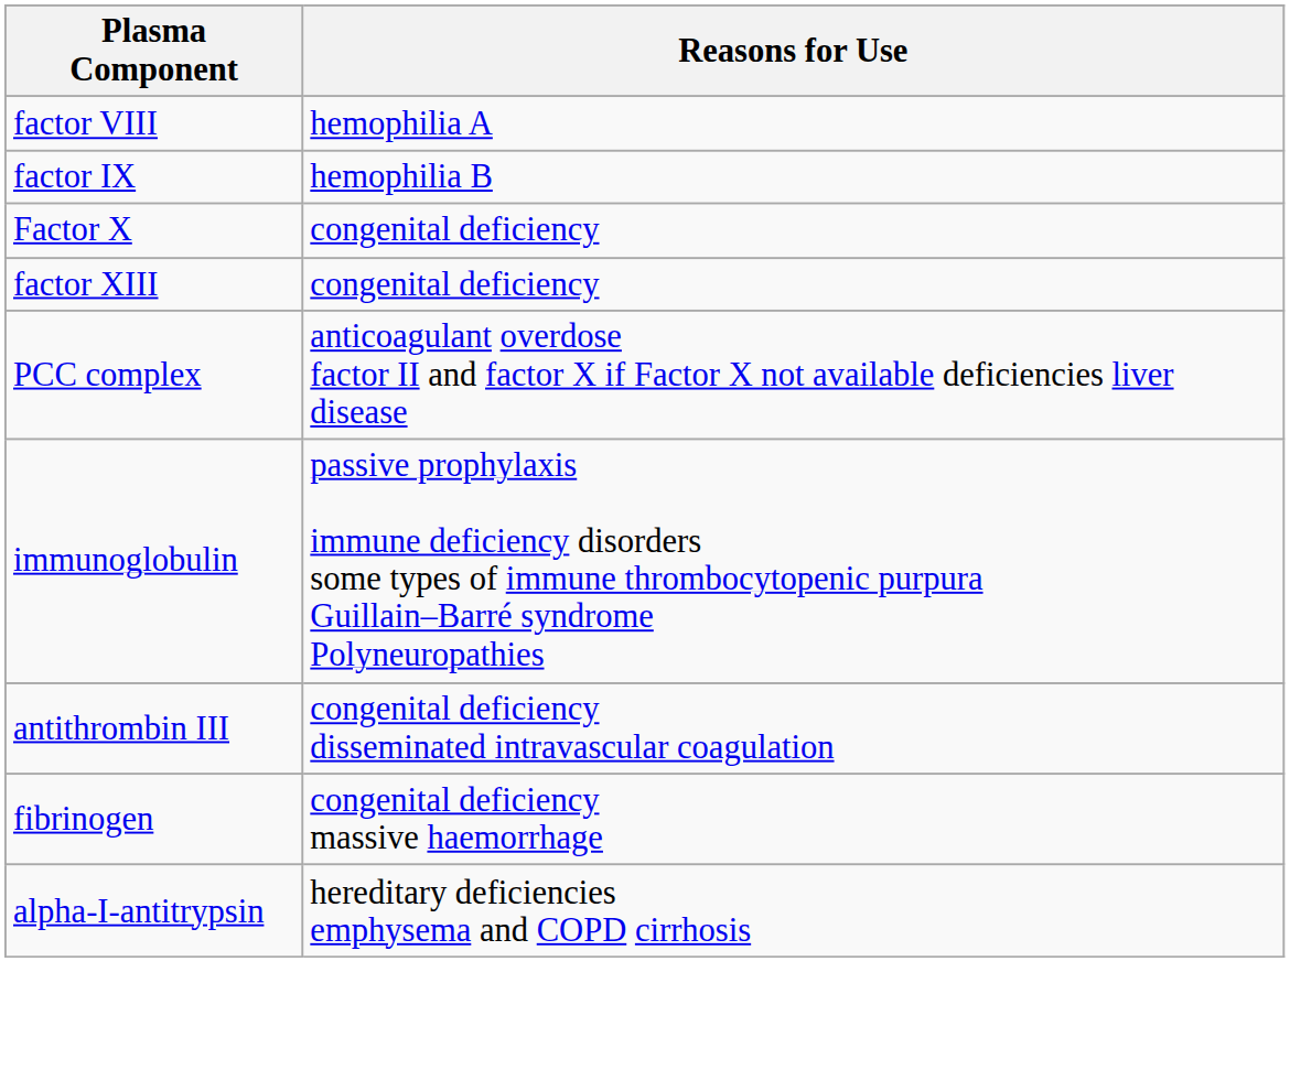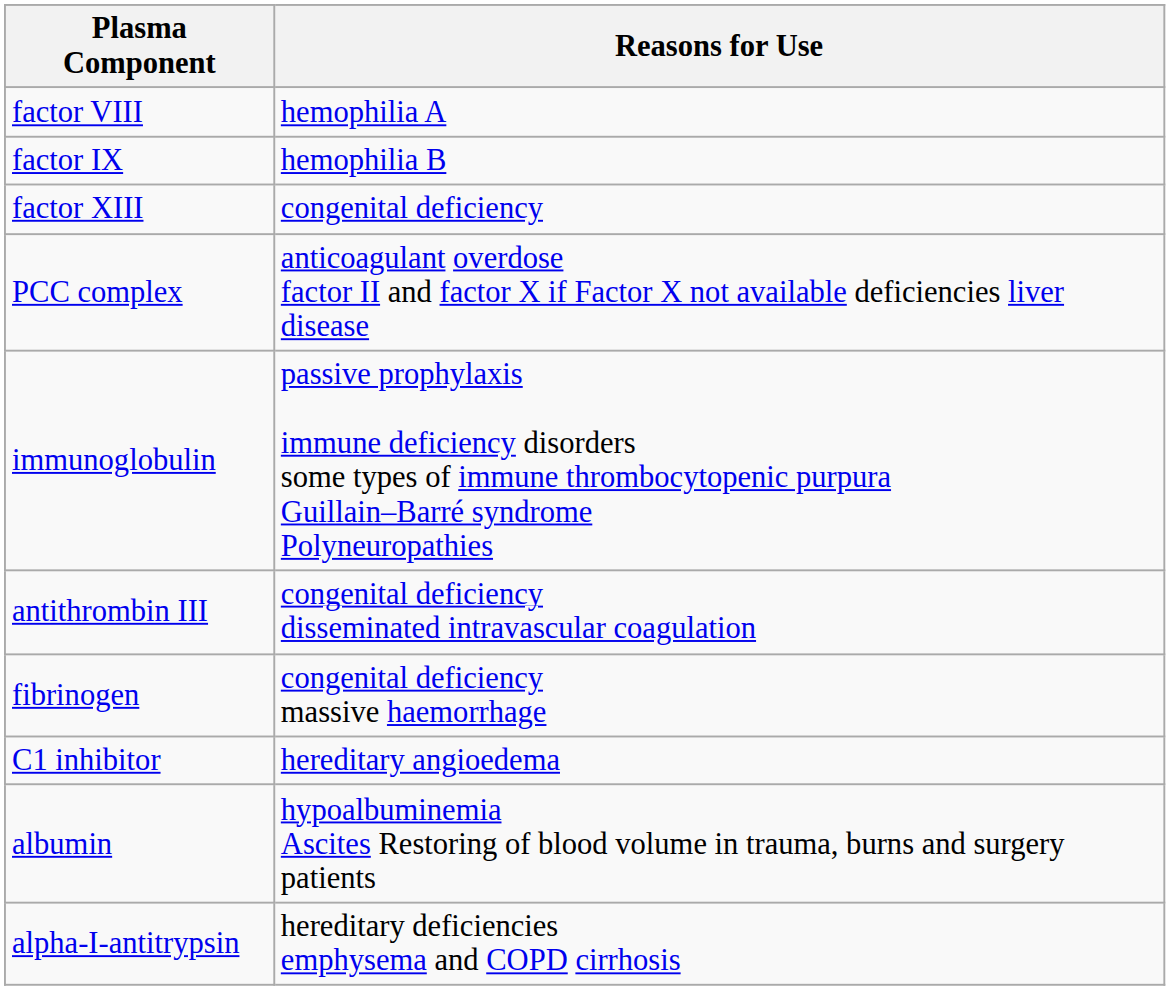- row: Factor X | congenital deficiency
+ row: C1 inhibitor | hereditary angioedema
+ row: albumin | hypoalbuminemia Ascites Restoring of blood volume in trauma, burns and surgery patients
